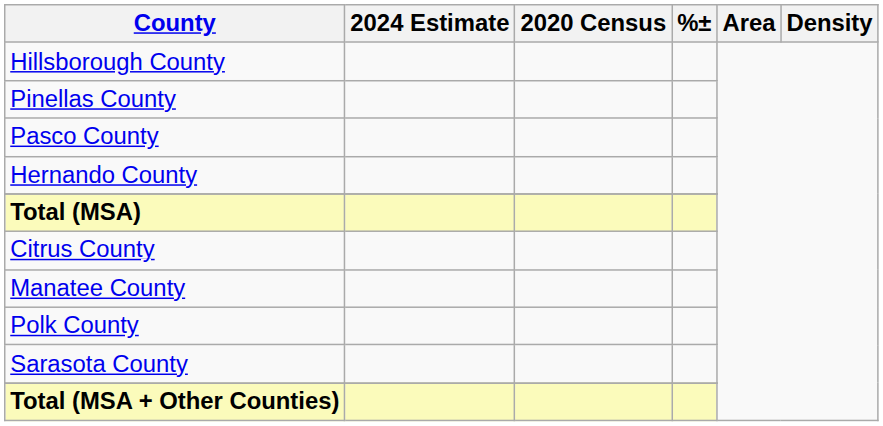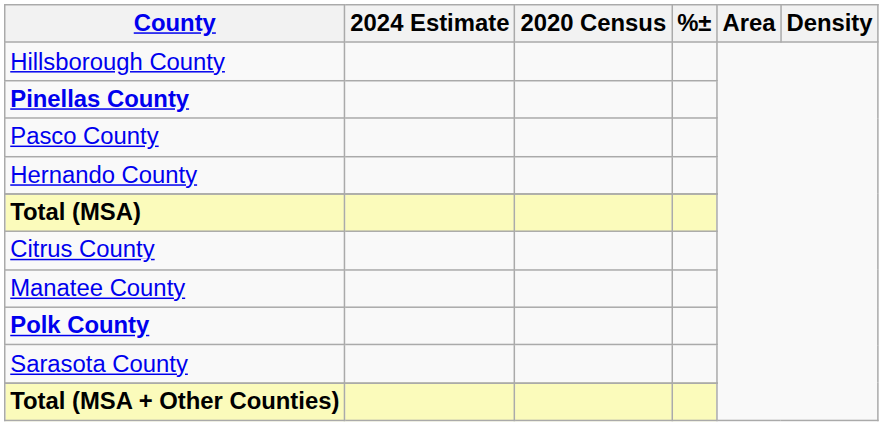Pinellas County | County: normal -> bold
Polk County | County: normal -> bold
